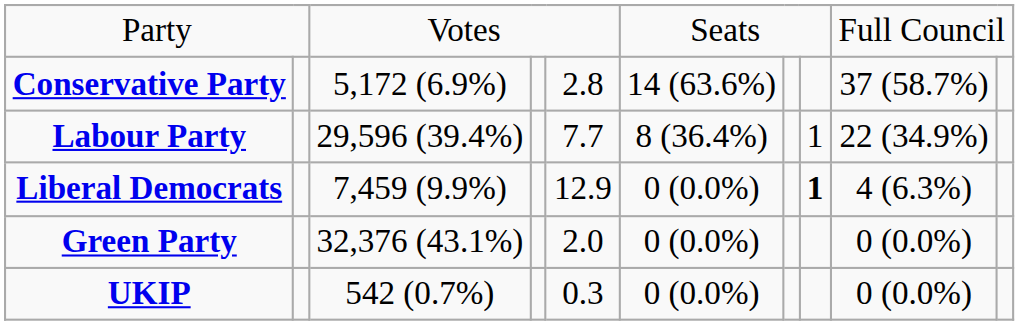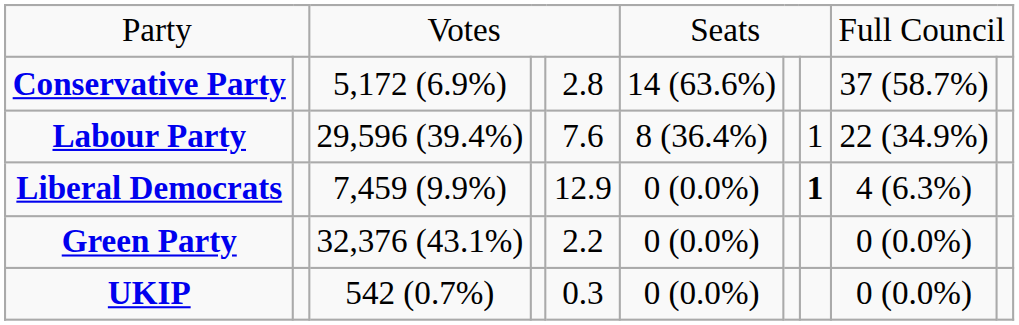Labour Party | column 5: 7.7 -> 7.6
Green Party | column 5: 2.0 -> 2.2
